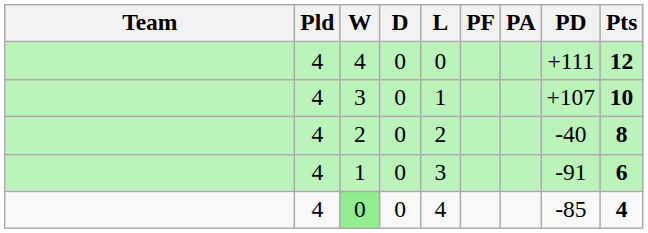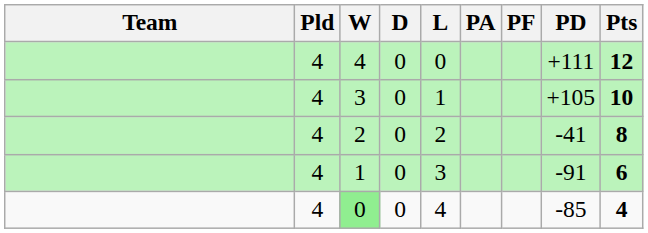columns swapped: PF <-> PA
row 3 | PD: +107 -> +105
row 4 | PD: -40 -> -41
